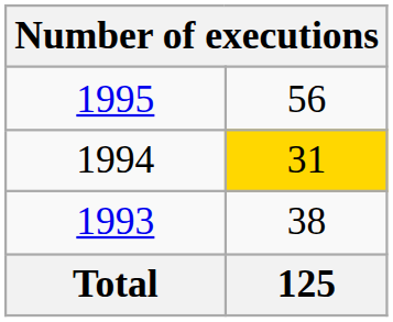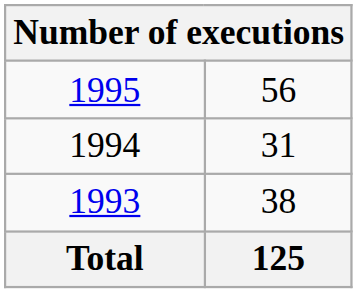1994 | column 2: gold background -> no background
